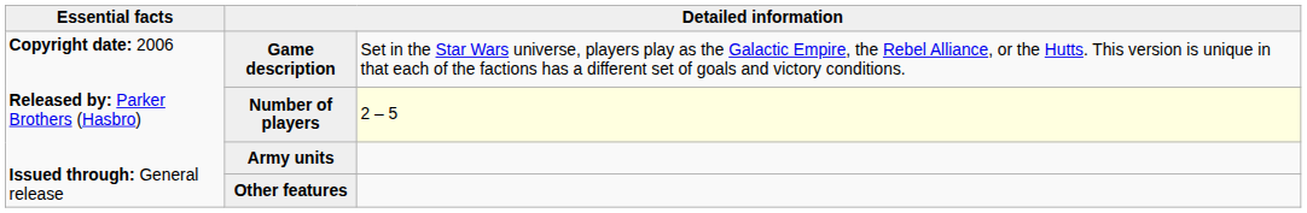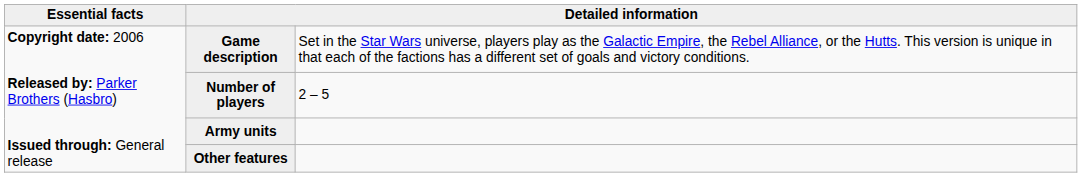Number of players | column 3: lightyellow background -> no background
